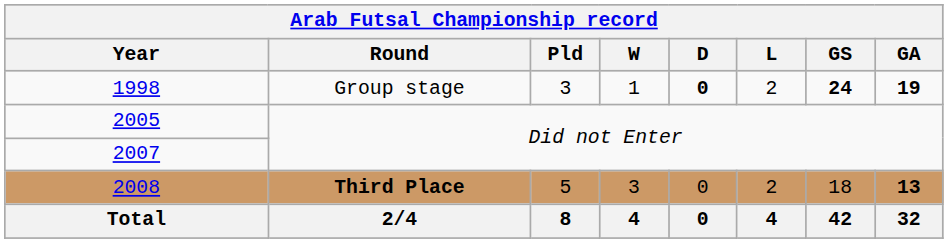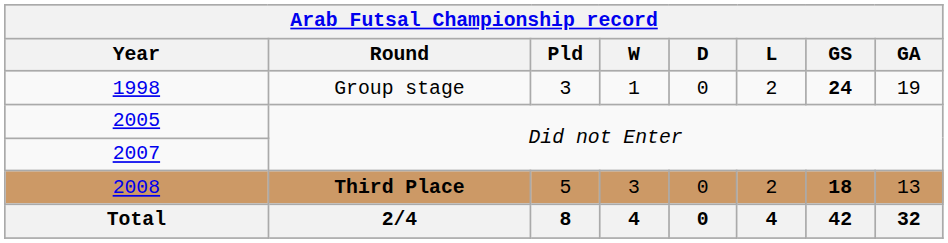1998 | D: bold -> normal
1998 | GA: bold -> normal
2008 | GS: normal -> bold
2008 | GA: bold -> normal
